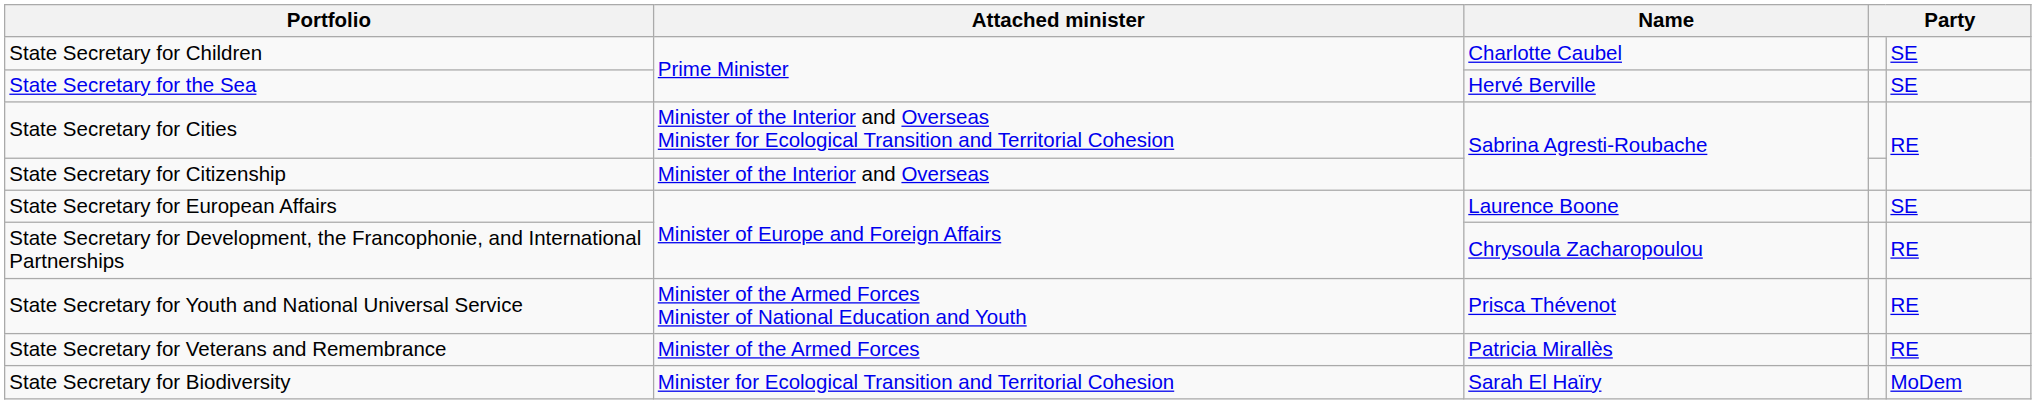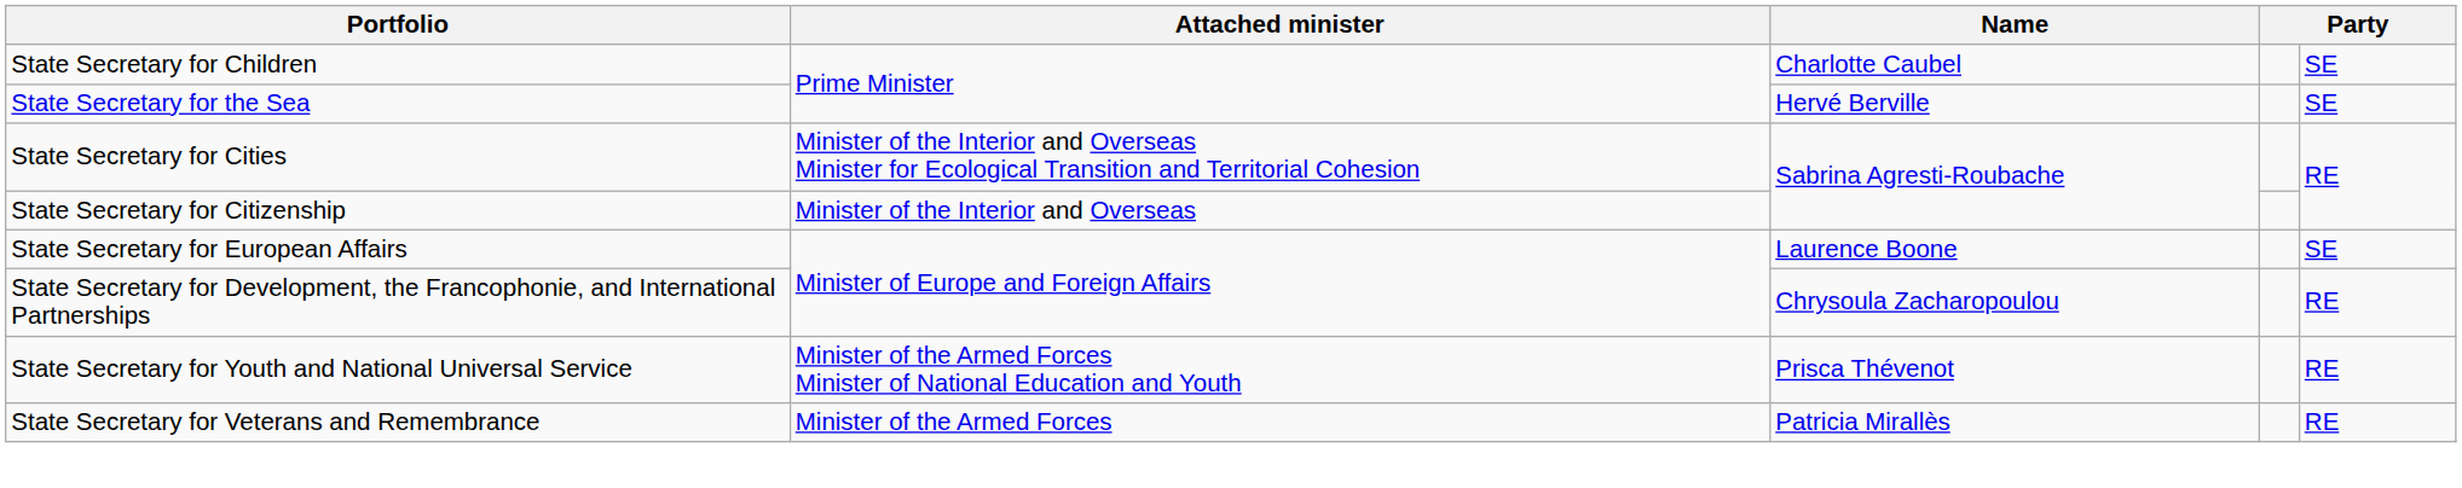- row: State Secretary for Biodiversity | Minister for Ecological Transition and Territorial Cohesion | Sarah El Haïry | MoDem
